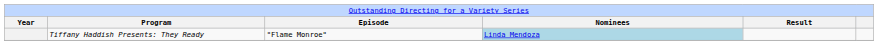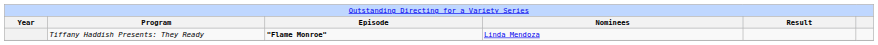Tiffany Haddish Presents: They Ready | column 3: normal -> bold
Tiffany Haddish Presents: They Ready | column 4: lightblue background -> no background
